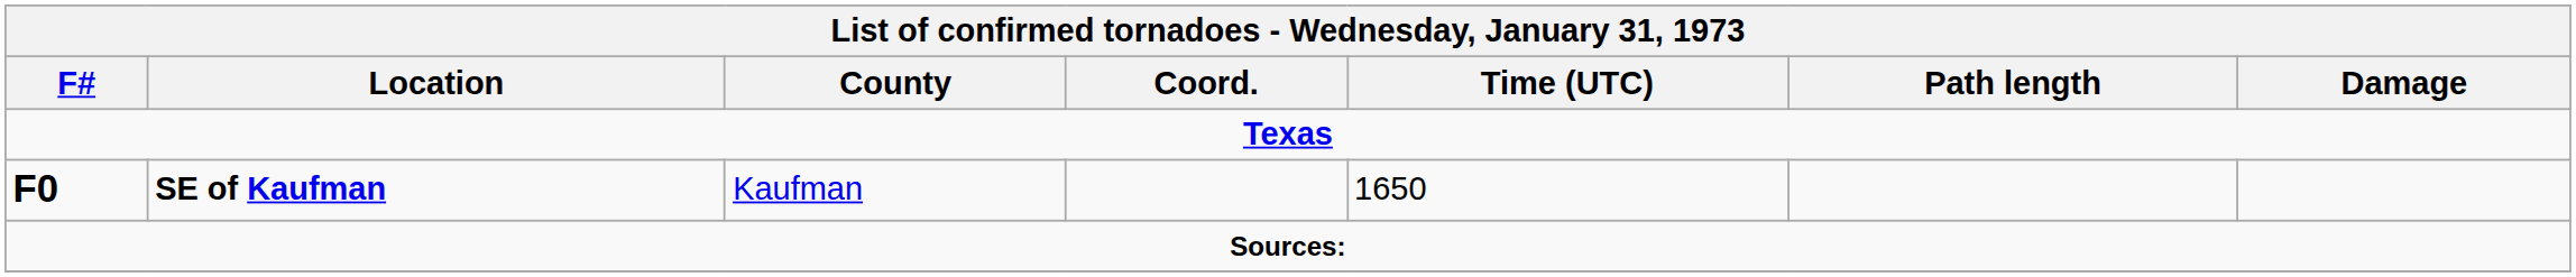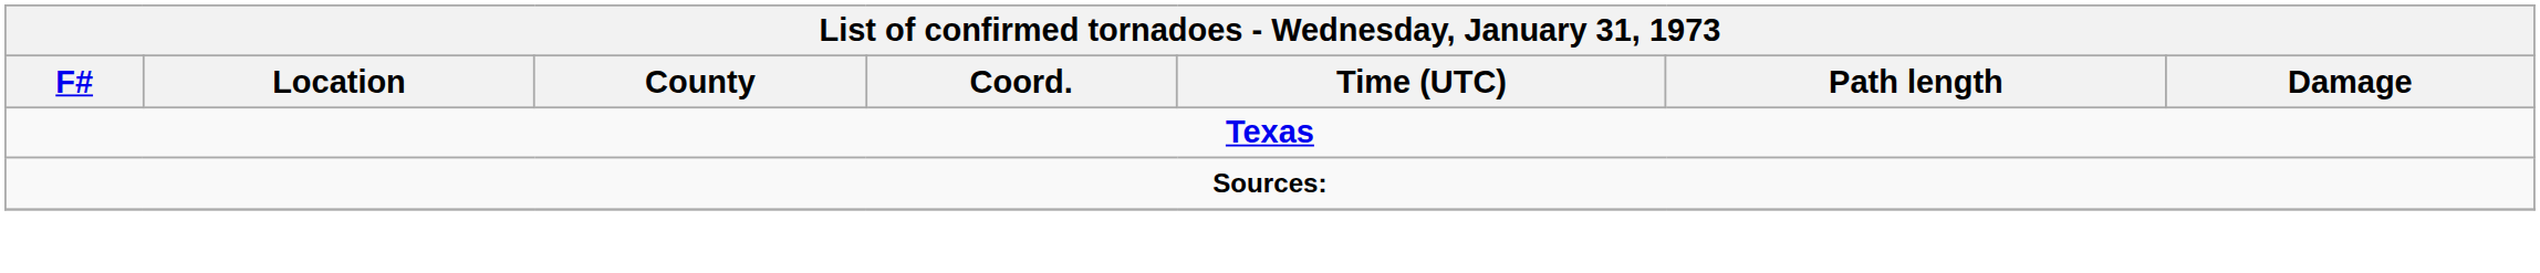- row: F0 | SE of Kaufman | Kaufman | 1650
